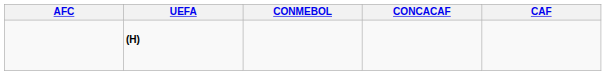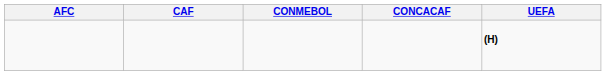columns swapped: CAF <-> UEFA
